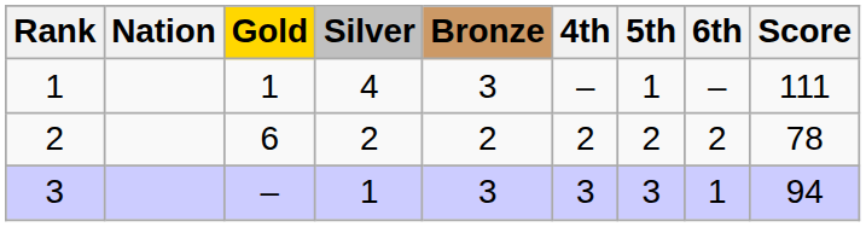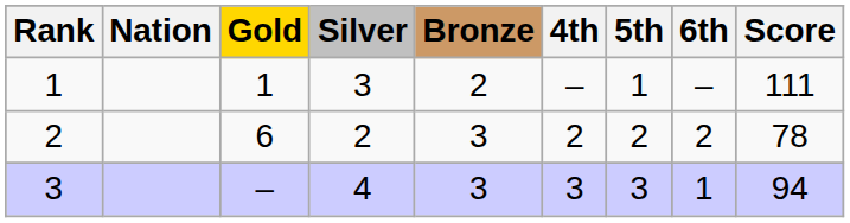row 2 | Silver: 4 -> 3
row 2 | Bronze: 3 -> 2
row 3 | Bronze: 2 -> 3
row 4 | Silver: 1 -> 4
